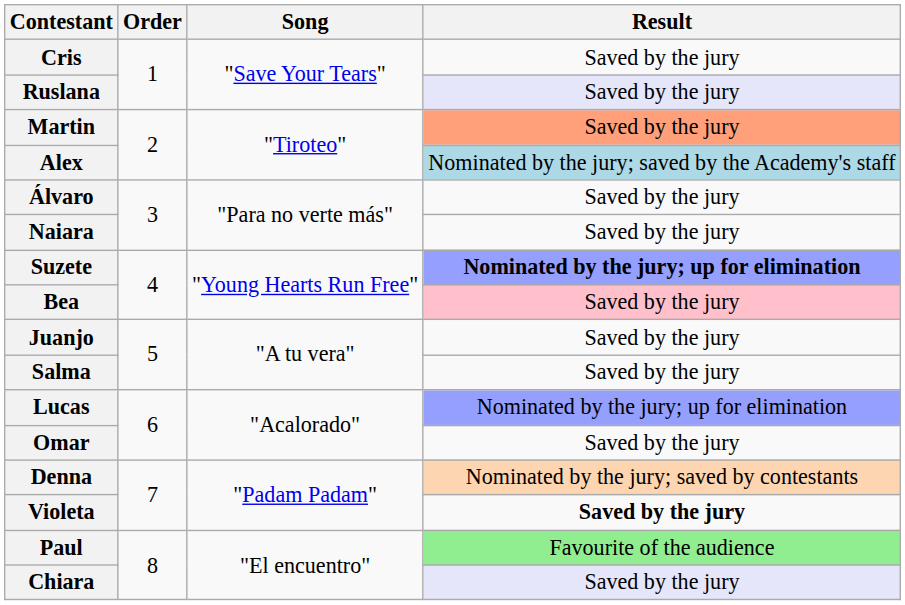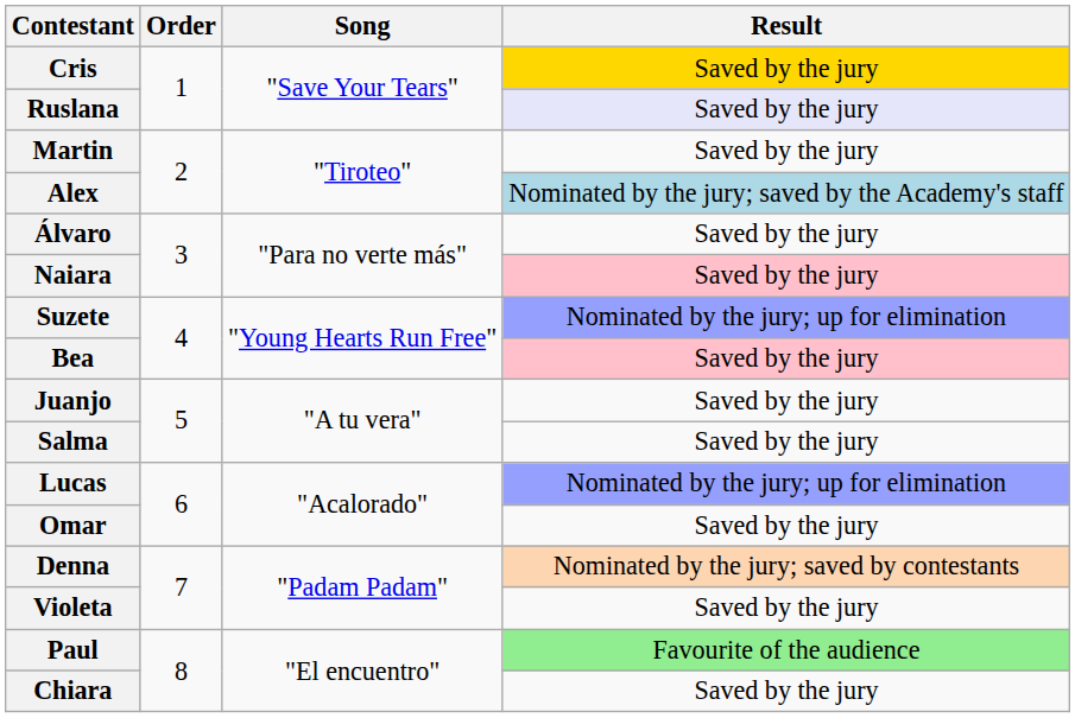Cris | Result: no background -> gold background
Martin | Result: lightsalmon background -> no background
Naiara | Result: no background -> pink background
Suzete | Result: bold -> normal
Violeta | Result: bold -> normal
Chiara | Result: lavender background -> no background
